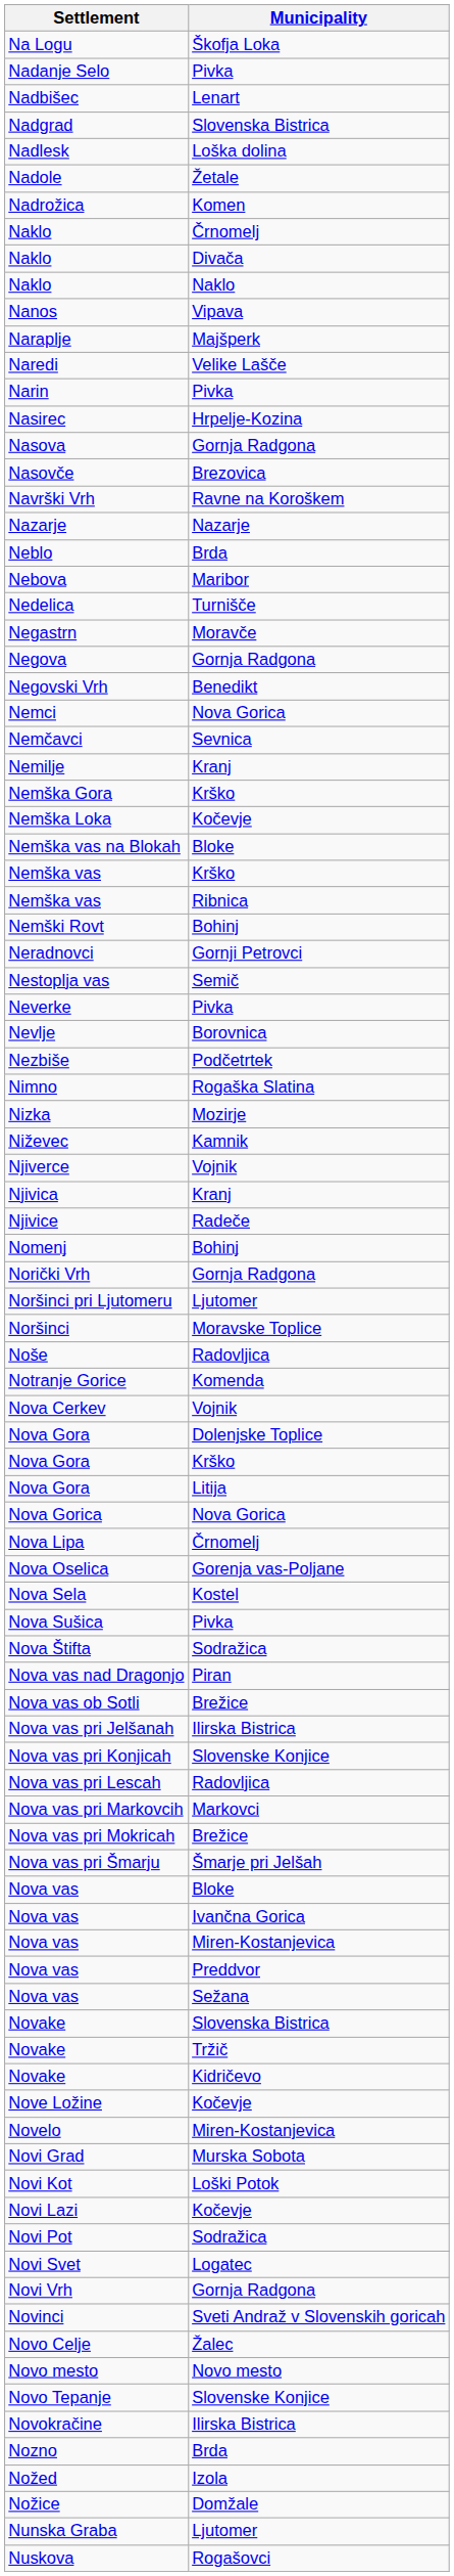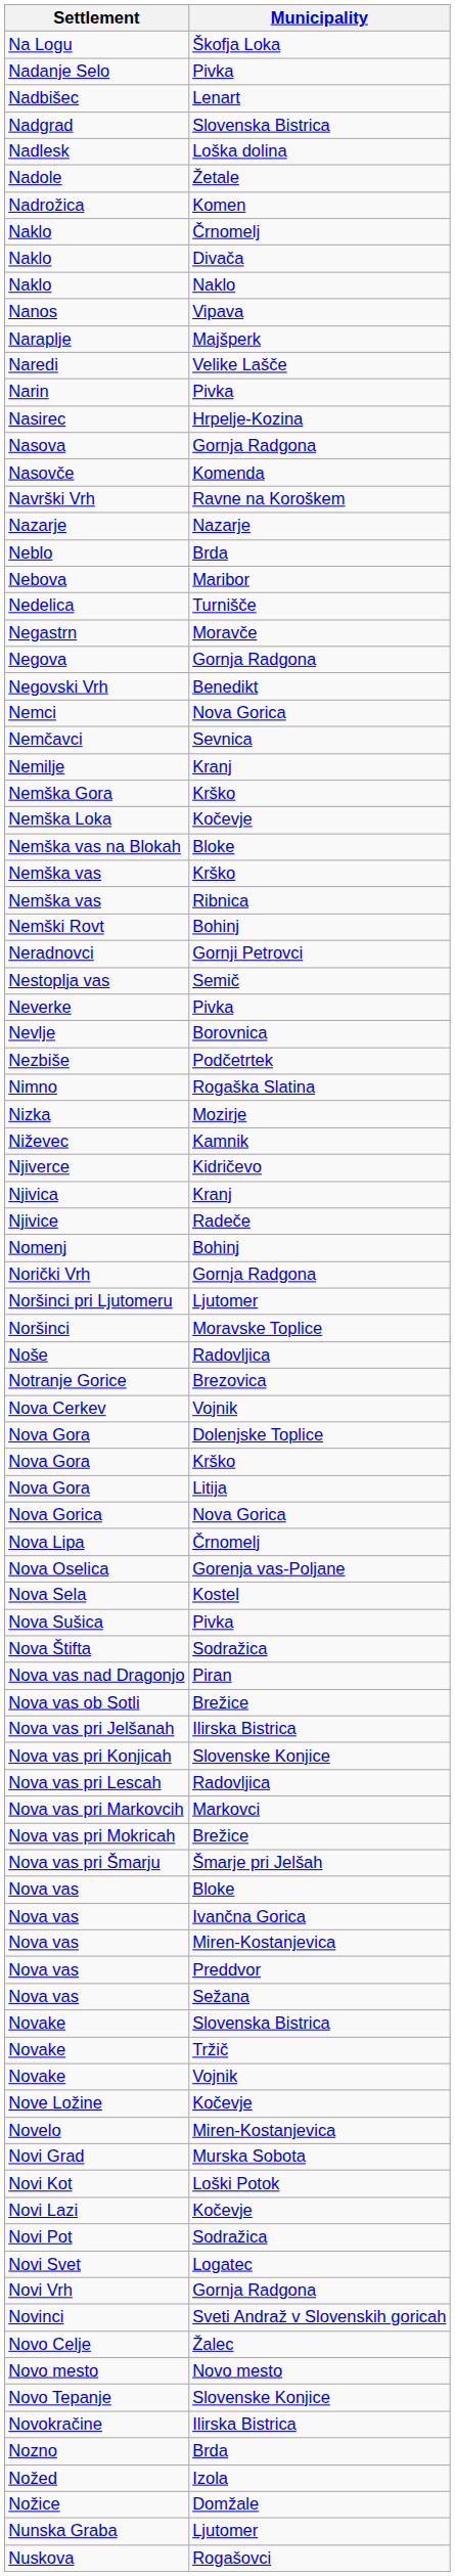row 18 | Municipality: Brezovica -> Komenda
row 44 | Municipality: Vojnik -> Kidričevo
row 52 | Municipality: Komenda -> Brezovica
row 78 | Municipality: Kidričevo -> Vojnik
